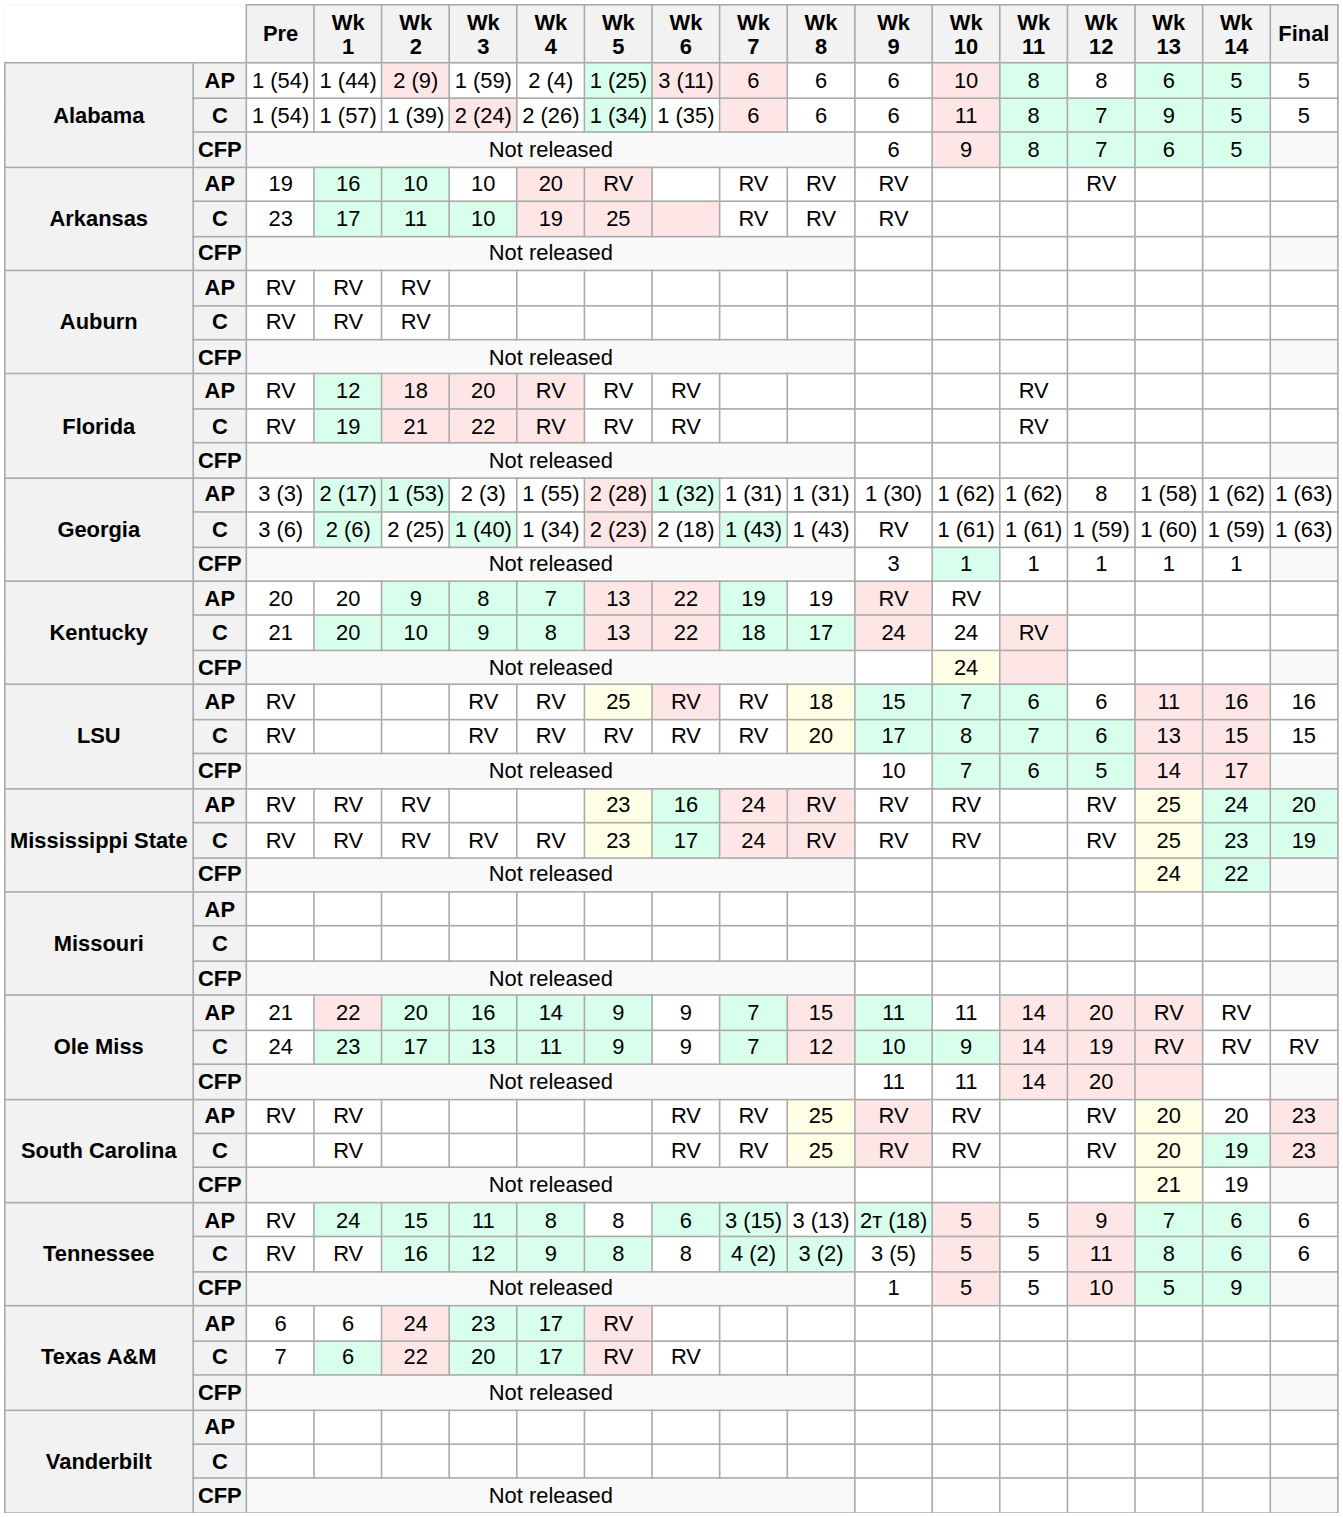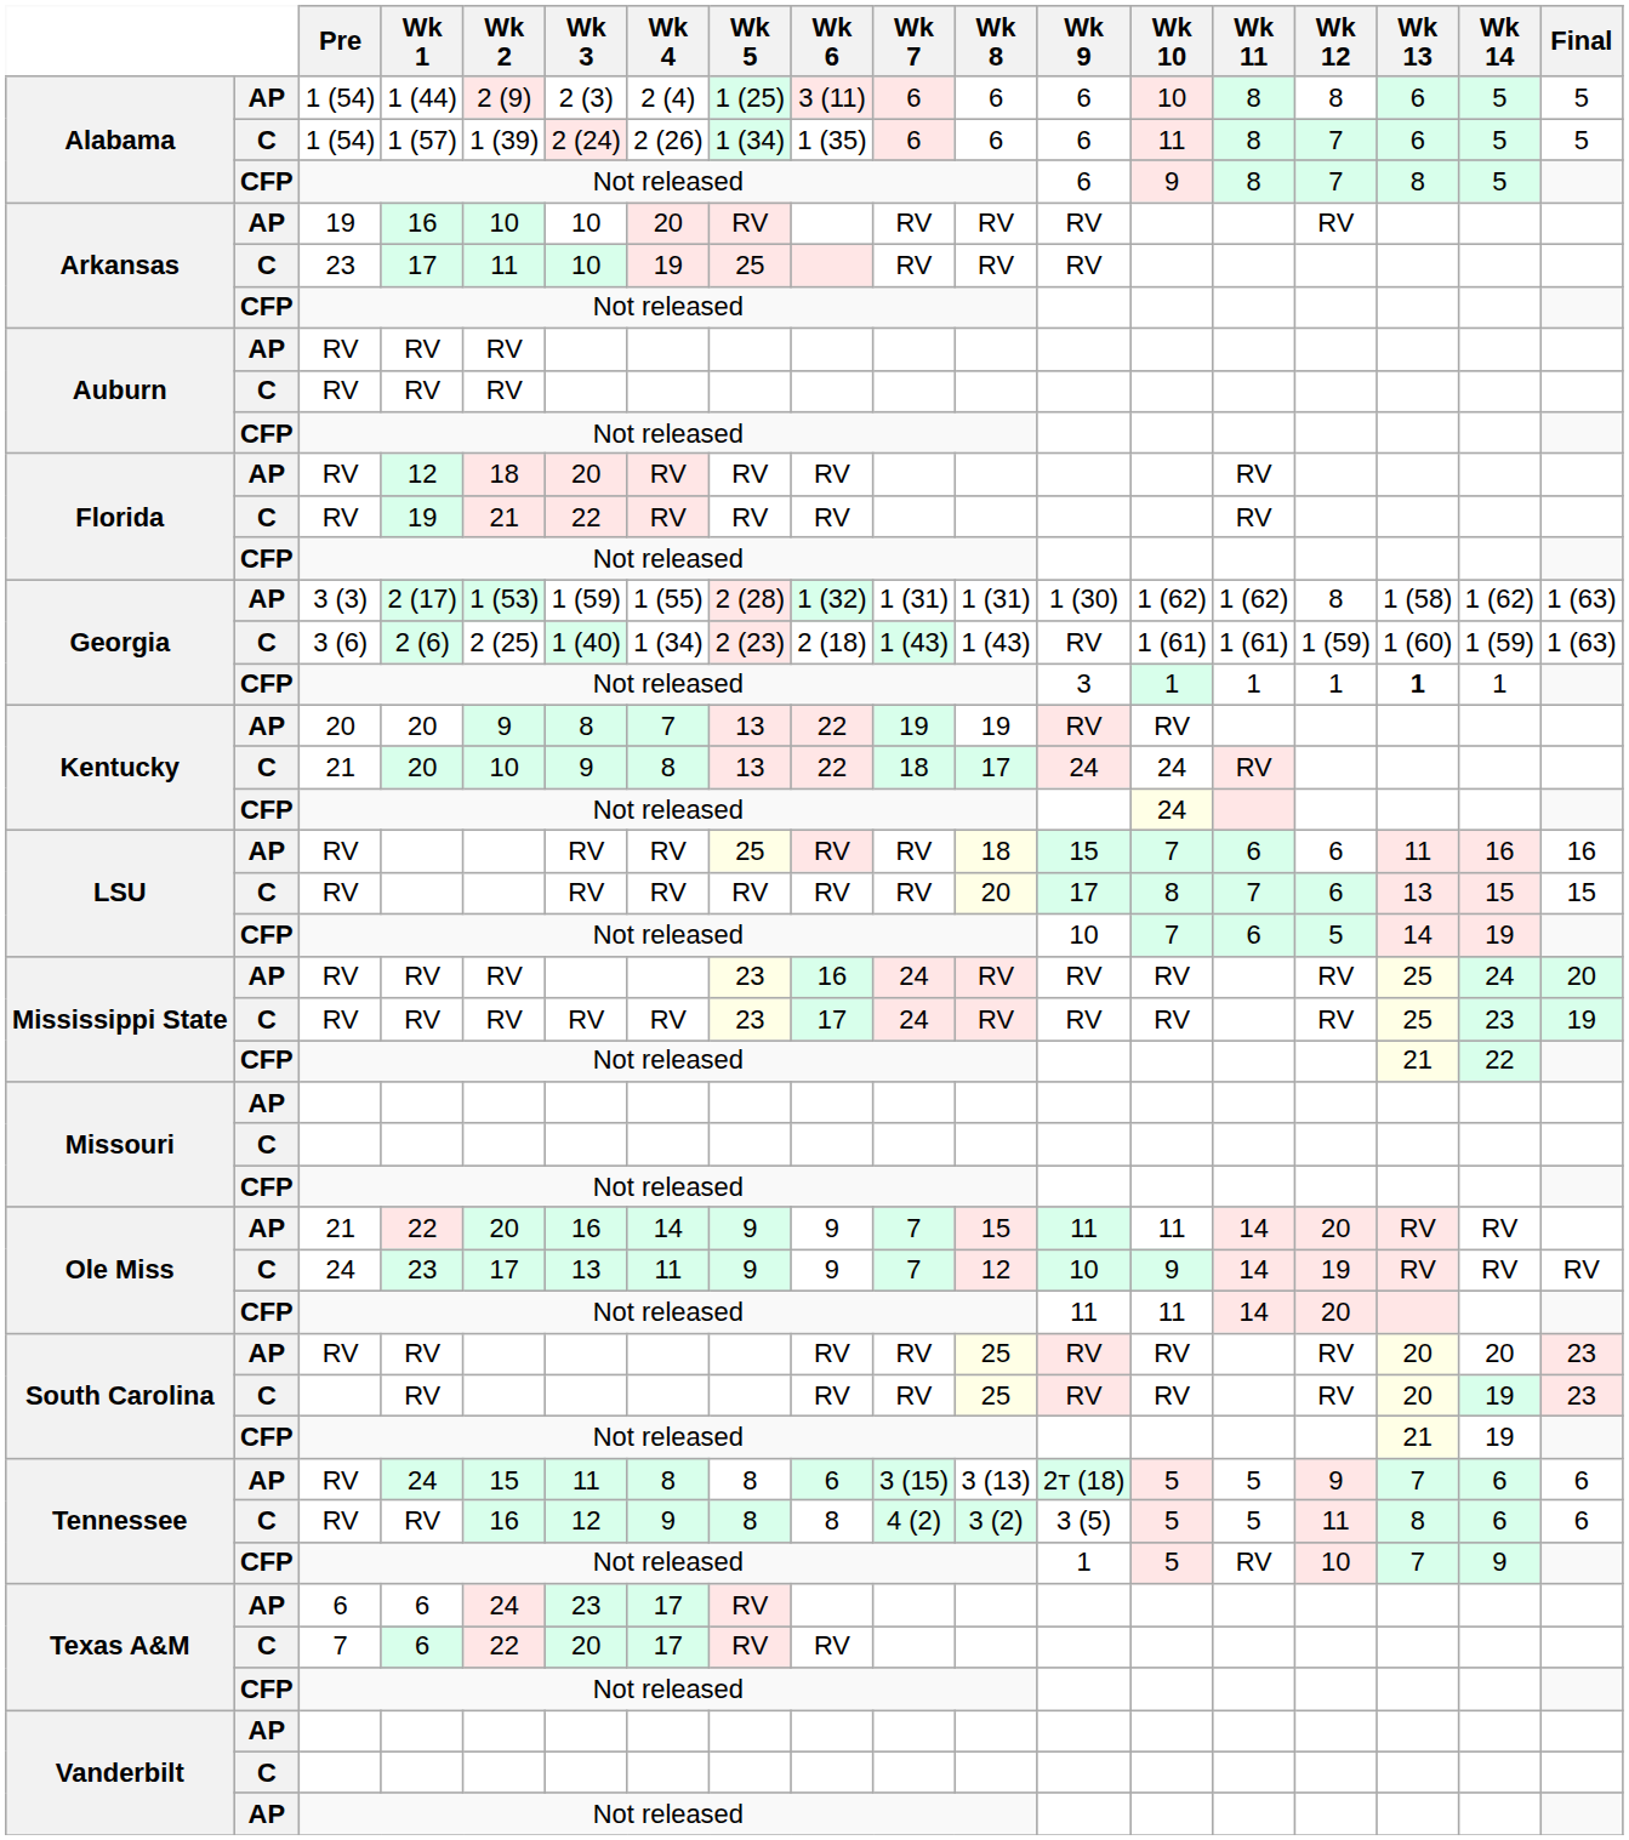1 (44) | Wk 3: 1 (59) -> 2 (3)
1 (57) | Wk 13: 9 -> 6
Alabama / Not released | Wk 13: 6 -> 8
2 (17) | Wk 3: 2 (3) -> 1 (59)
Georgia / Not released | Wk 13: normal -> bold
LSU / Not released | Wk 14: 17 -> 19
Mississippi State / Not released | Wk 13: 24 -> 21
Tennessee / Not released | Wk 11: 5 -> RV
Tennessee / Not released | Wk 13: 5 -> 7
Vanderbilt / Not released | column 2: CFP -> AP
